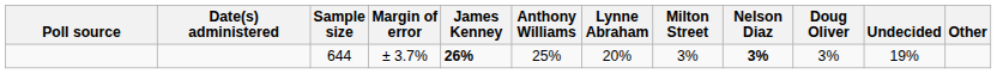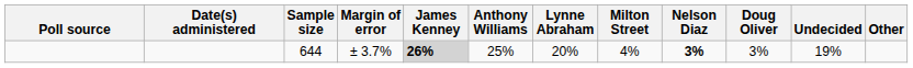row 2 | James Kenney: no background -> lightgrey background
row 2 | Milton Street: 3% -> 4%
